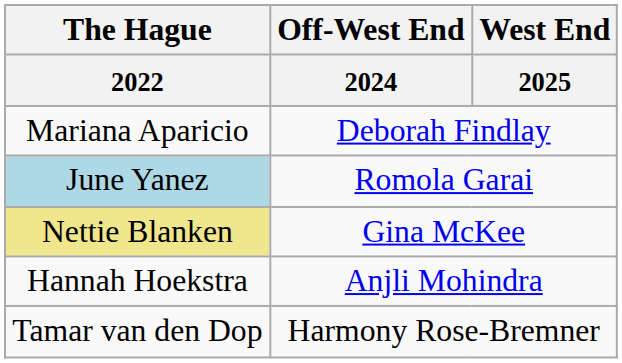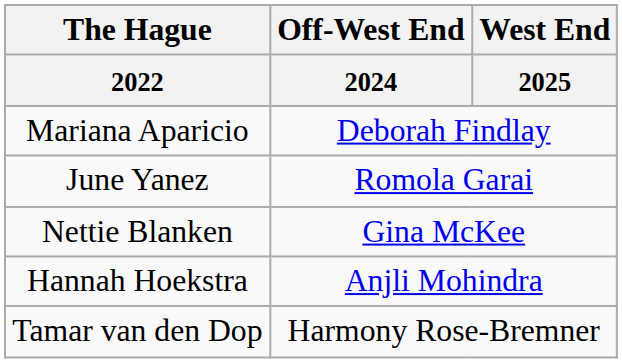June Yanez | The Hague / 2022: lightblue background -> no background
Nettie Blanken | The Hague / 2022: khaki background -> no background
